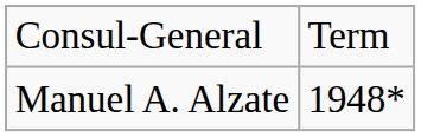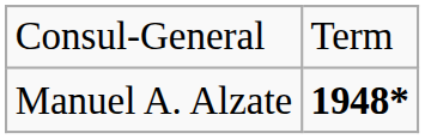Manuel A. Alzate | column 2: normal -> bold
